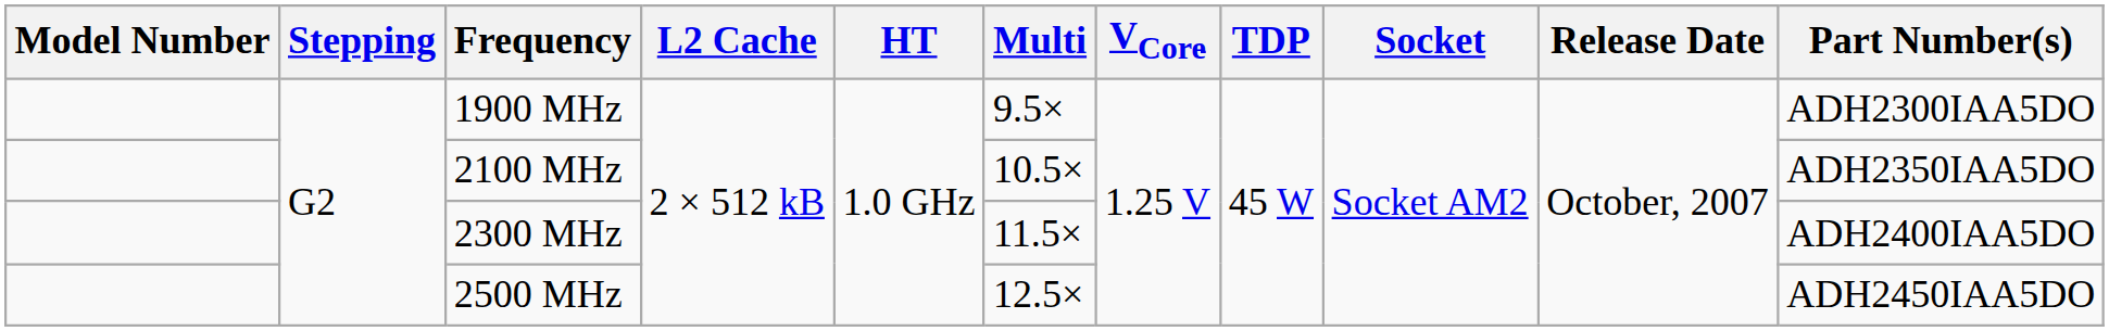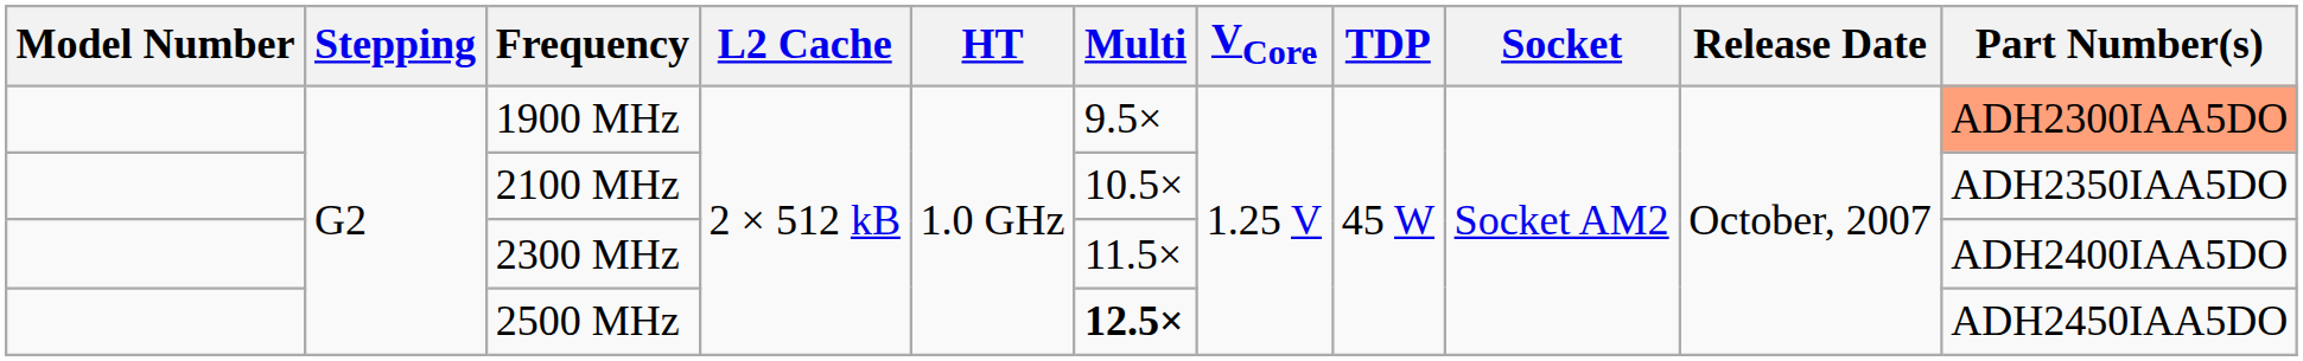1900 MHz | Part Number(s): no background -> lightsalmon background
2500 MHz | Multi: normal -> bold
